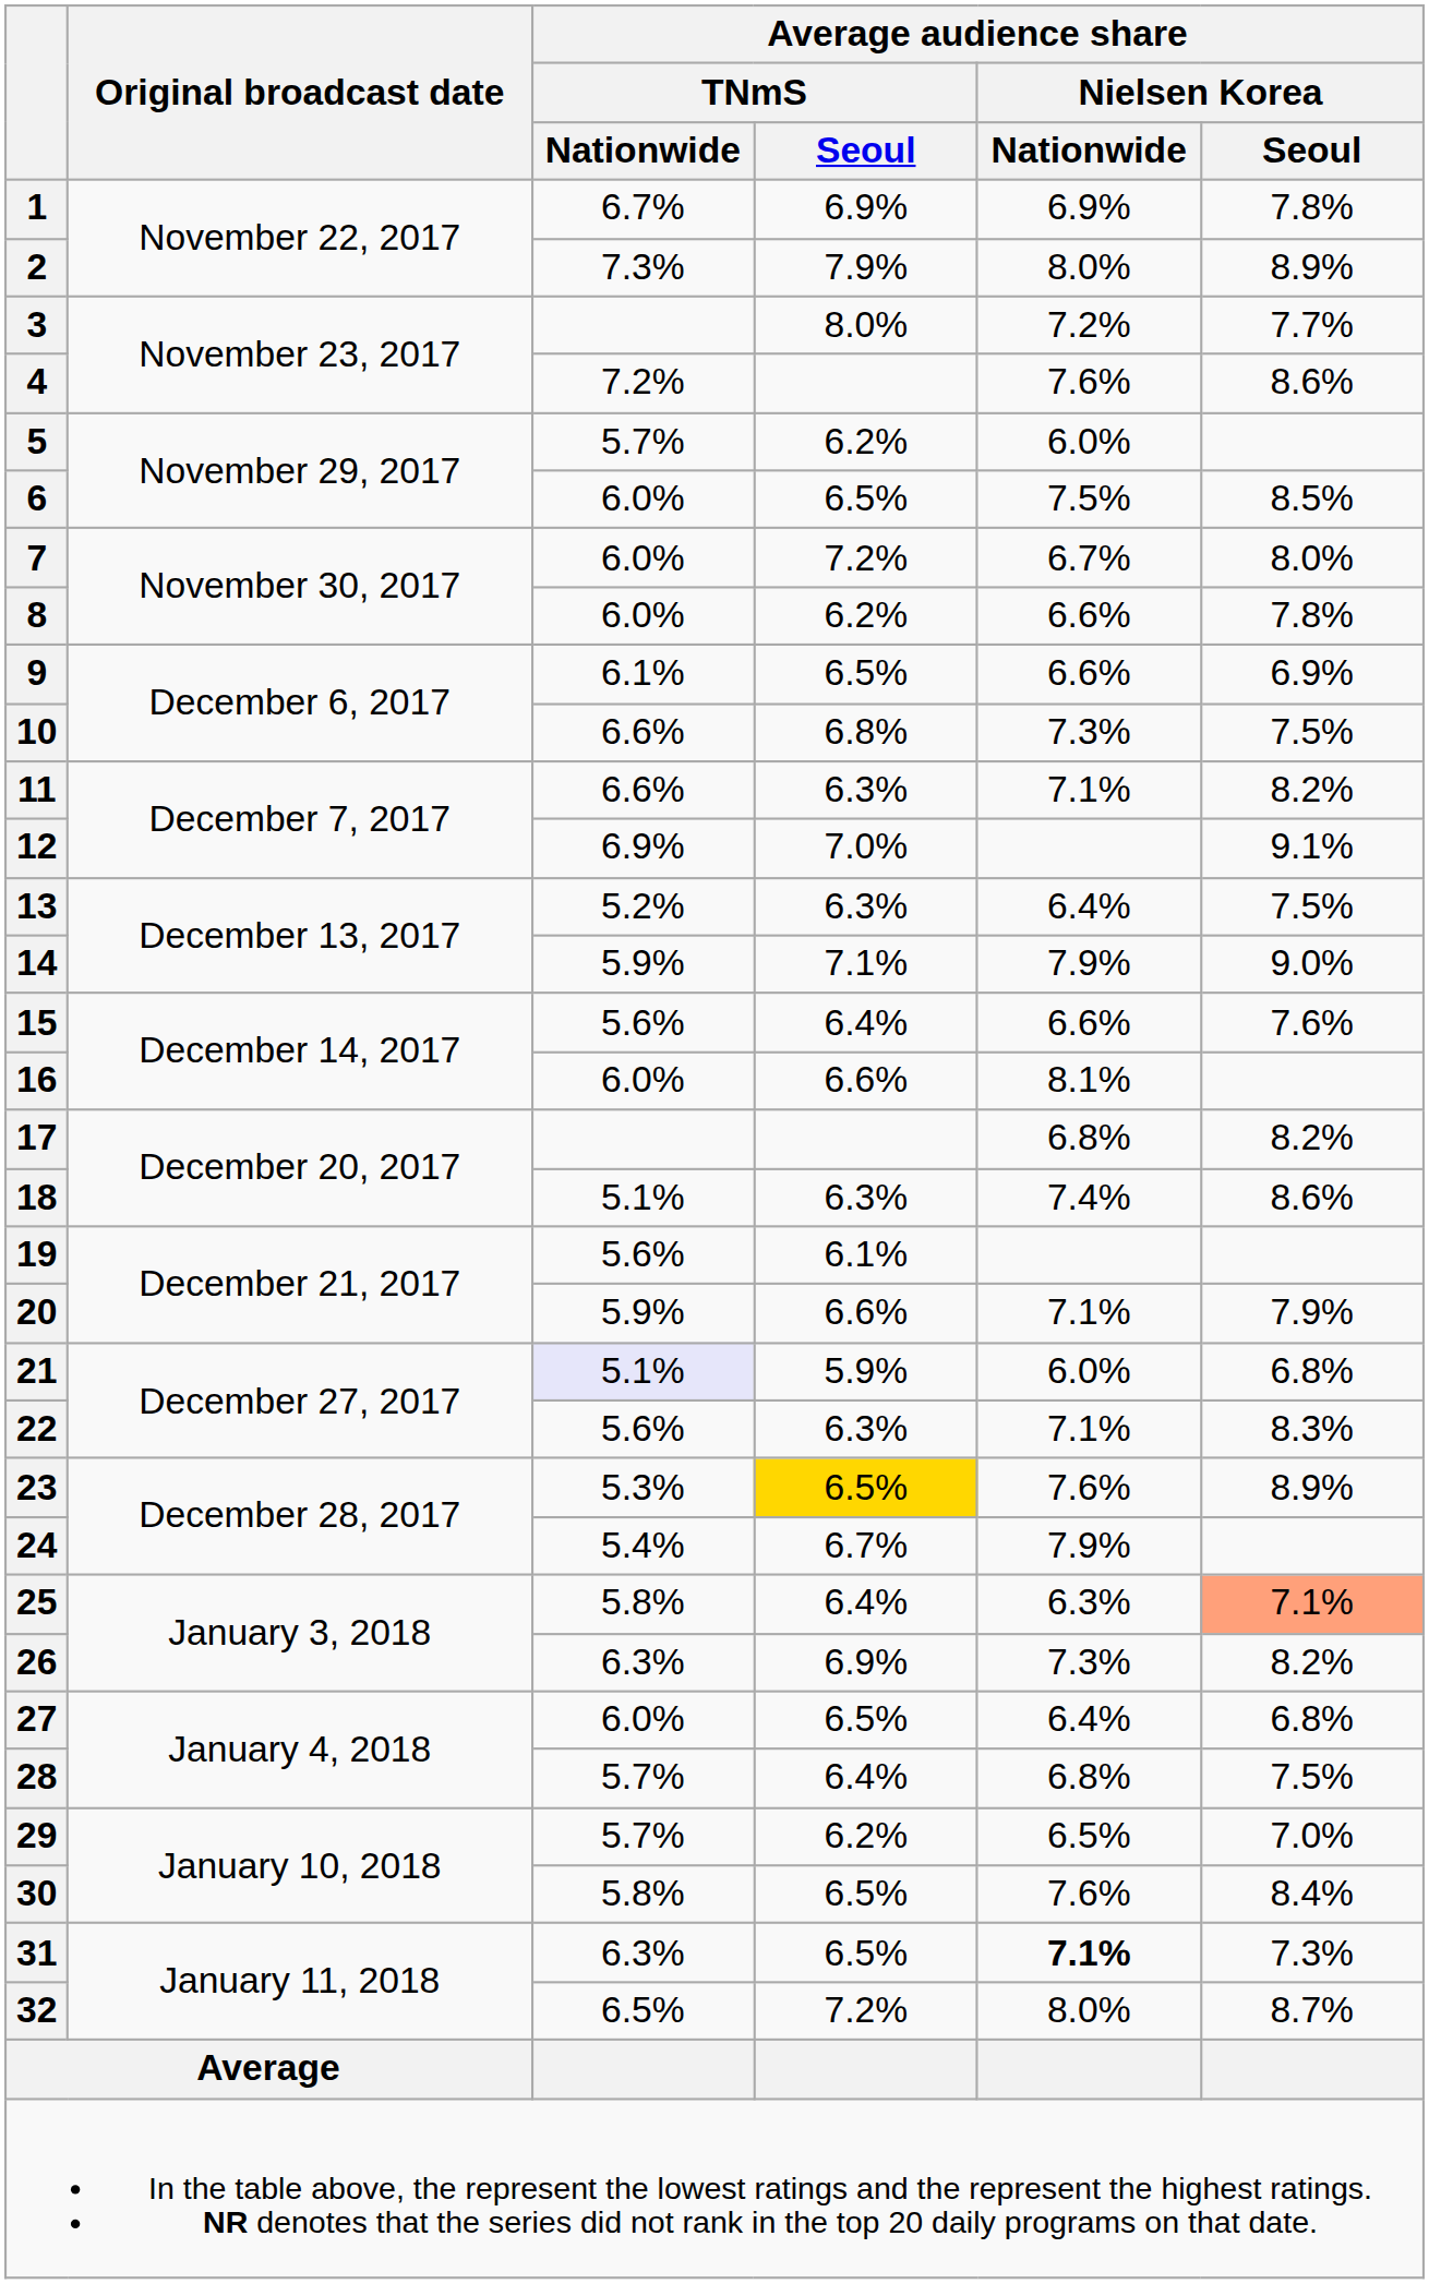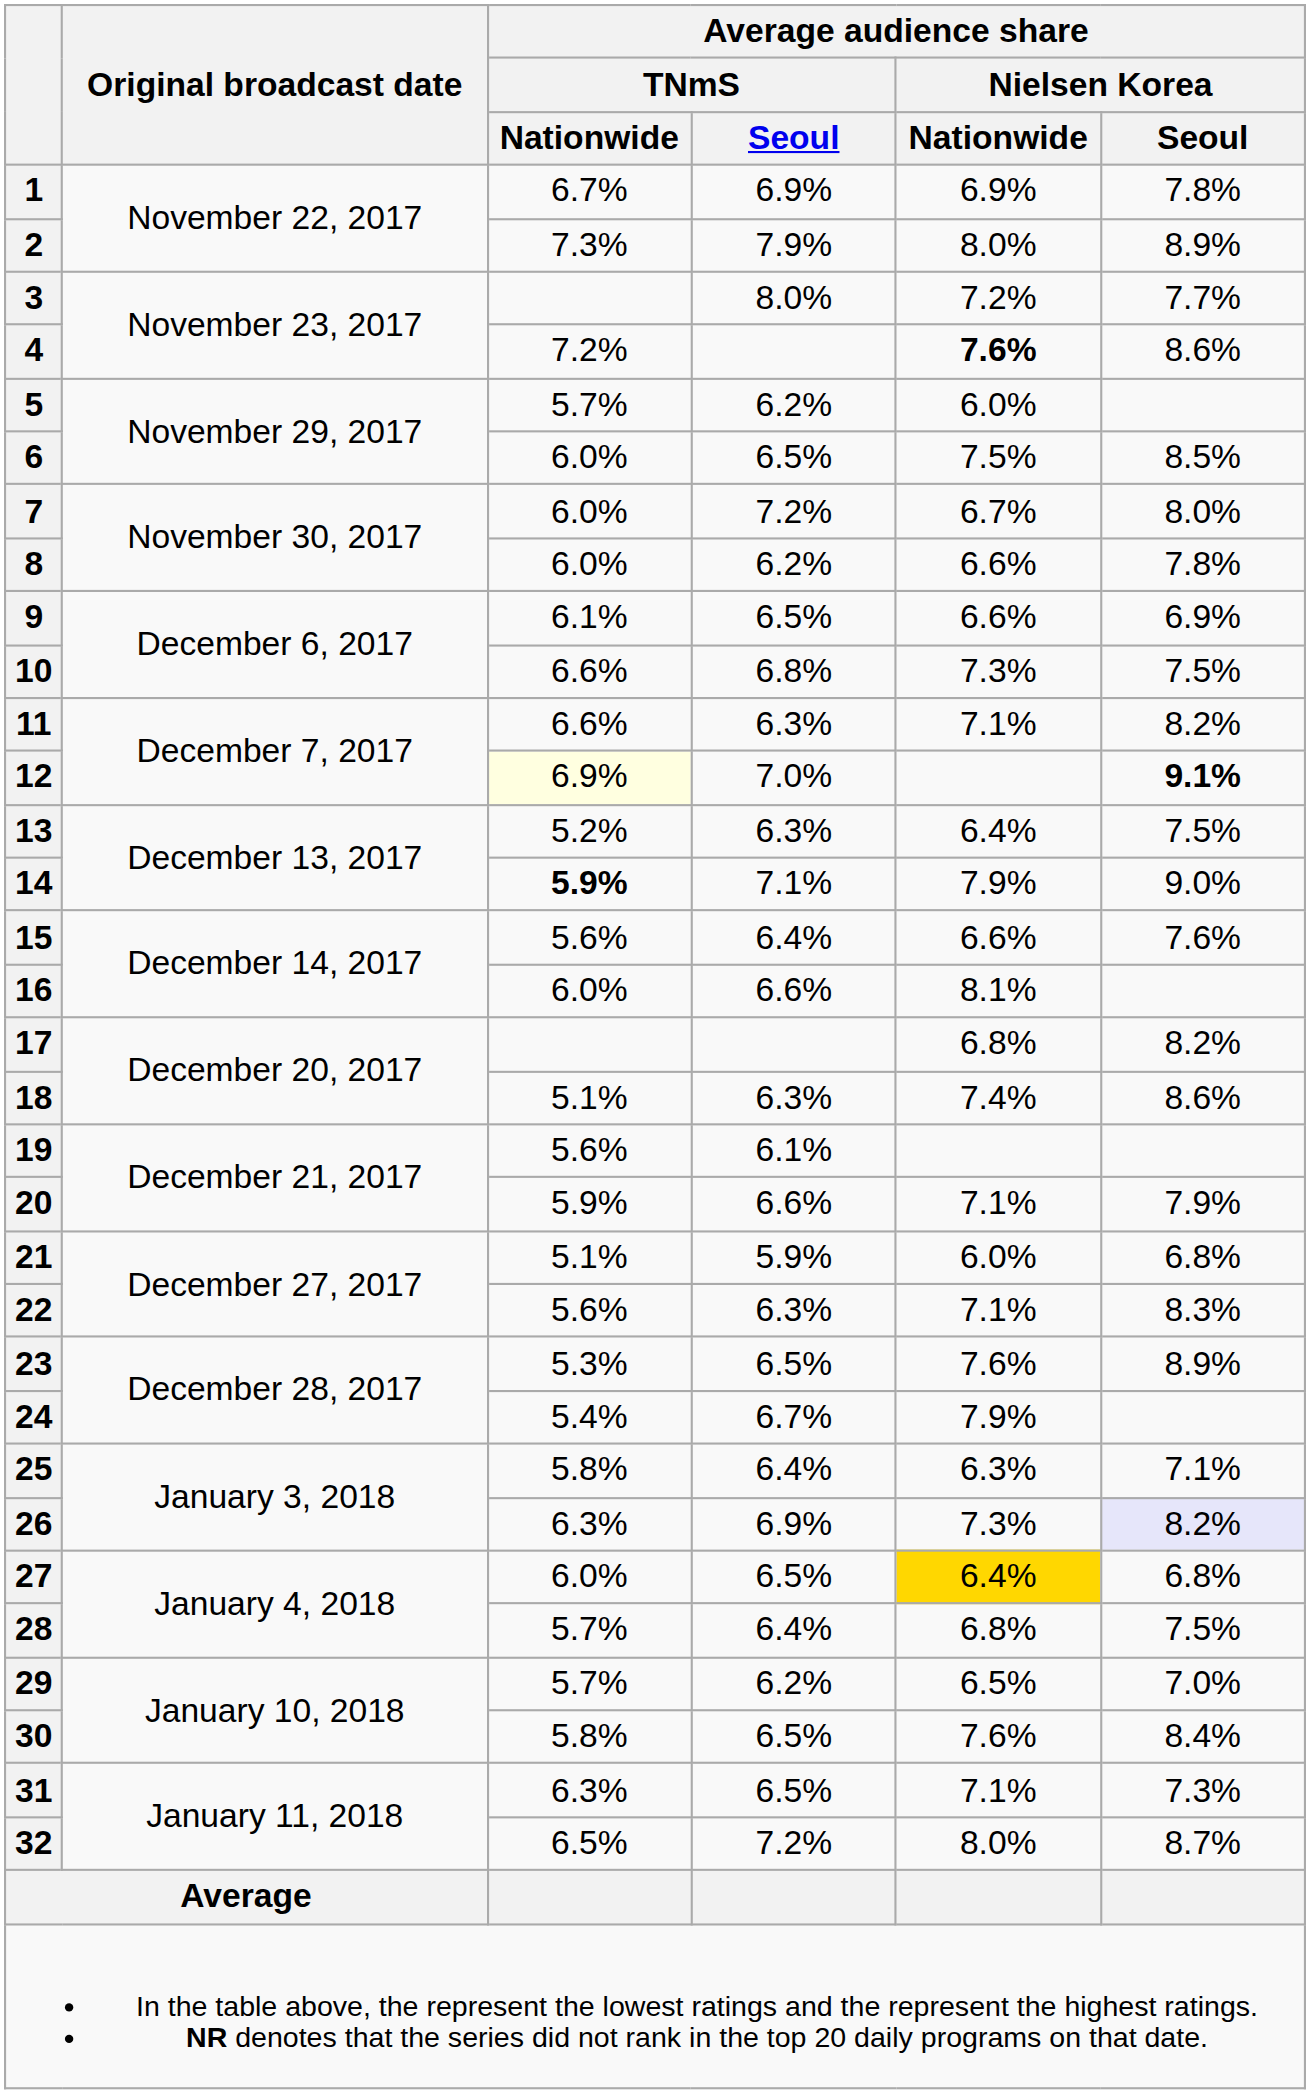4 | Average audience share / Nielsen Korea / Nationwide: normal -> bold
12 | Average audience share / TNmS / Nationwide: no background -> lightyellow background
12 | Average audience share / Nielsen Korea / Seoul: normal -> bold
14 | Average audience share / TNmS / Nationwide: normal -> bold
21 | Average audience share / TNmS / Nationwide: lavender background -> no background
23 | Average audience share / TNmS / Seoul: gold background -> no background
25 | Average audience share / Nielsen Korea / Seoul: lightsalmon background -> no background
26 | Average audience share / Nielsen Korea / Seoul: no background -> lavender background
27 | Average audience share / Nielsen Korea / Nationwide: no background -> gold background
31 | Average audience share / Nielsen Korea / Nationwide: bold -> normal
